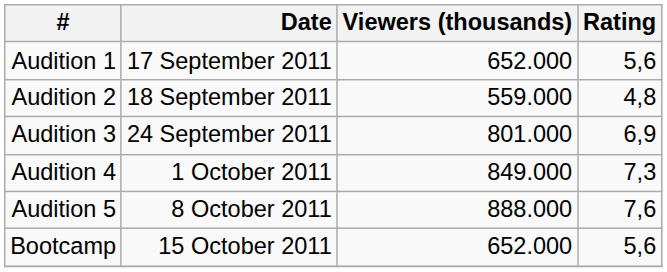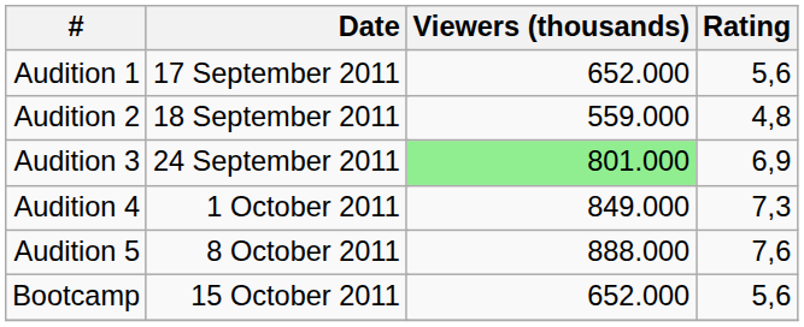Audition 3 | Viewers (thousands): no background -> lightgreen background
